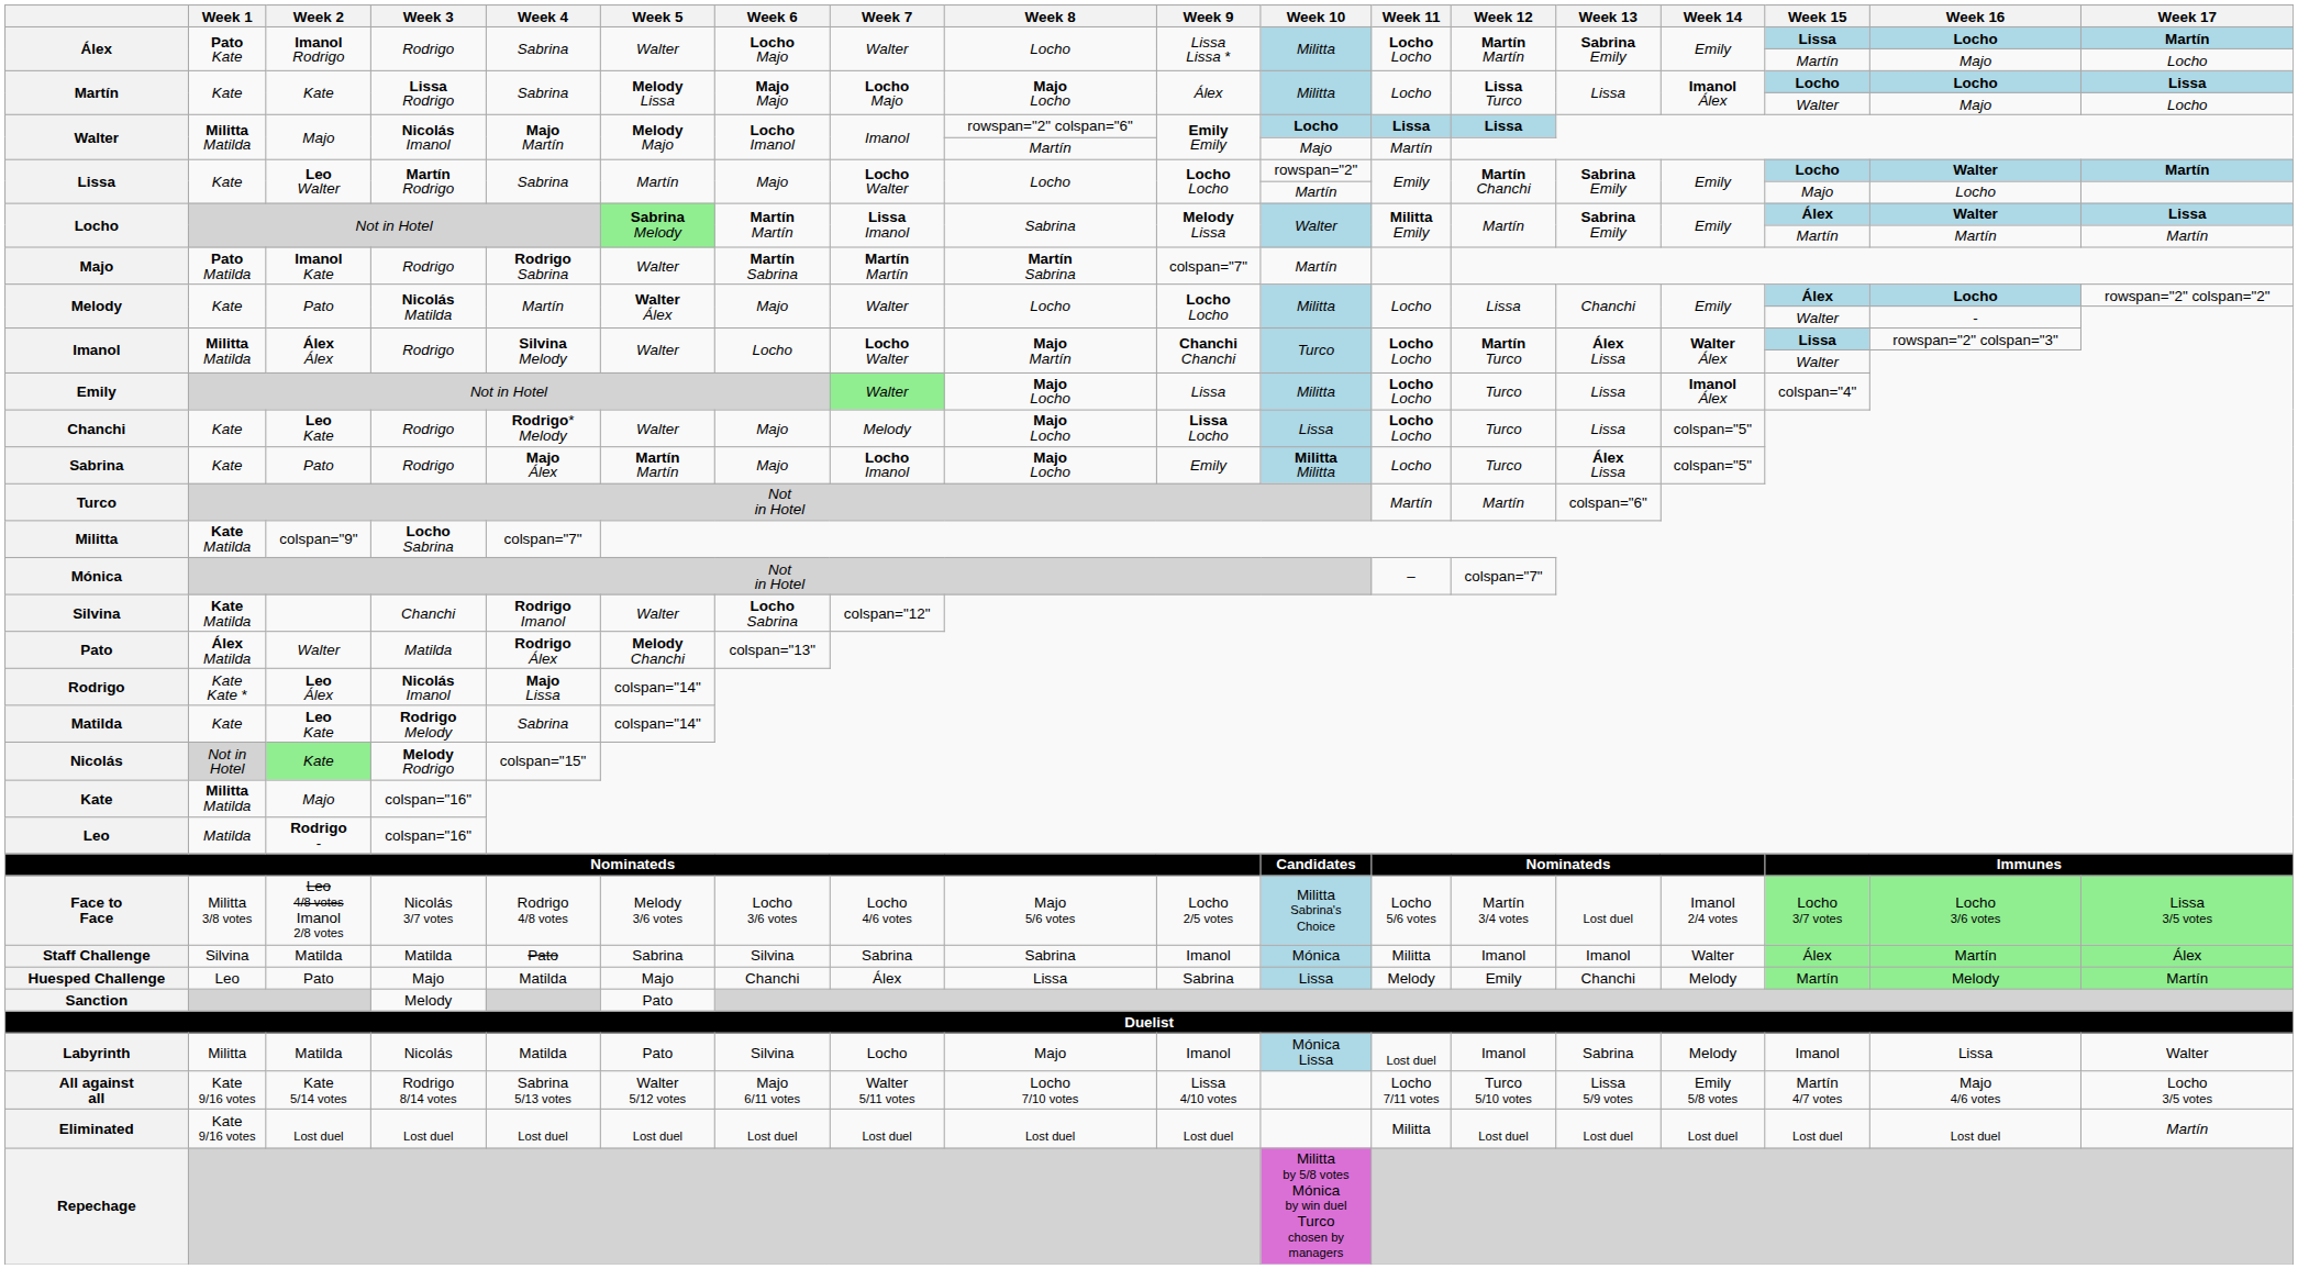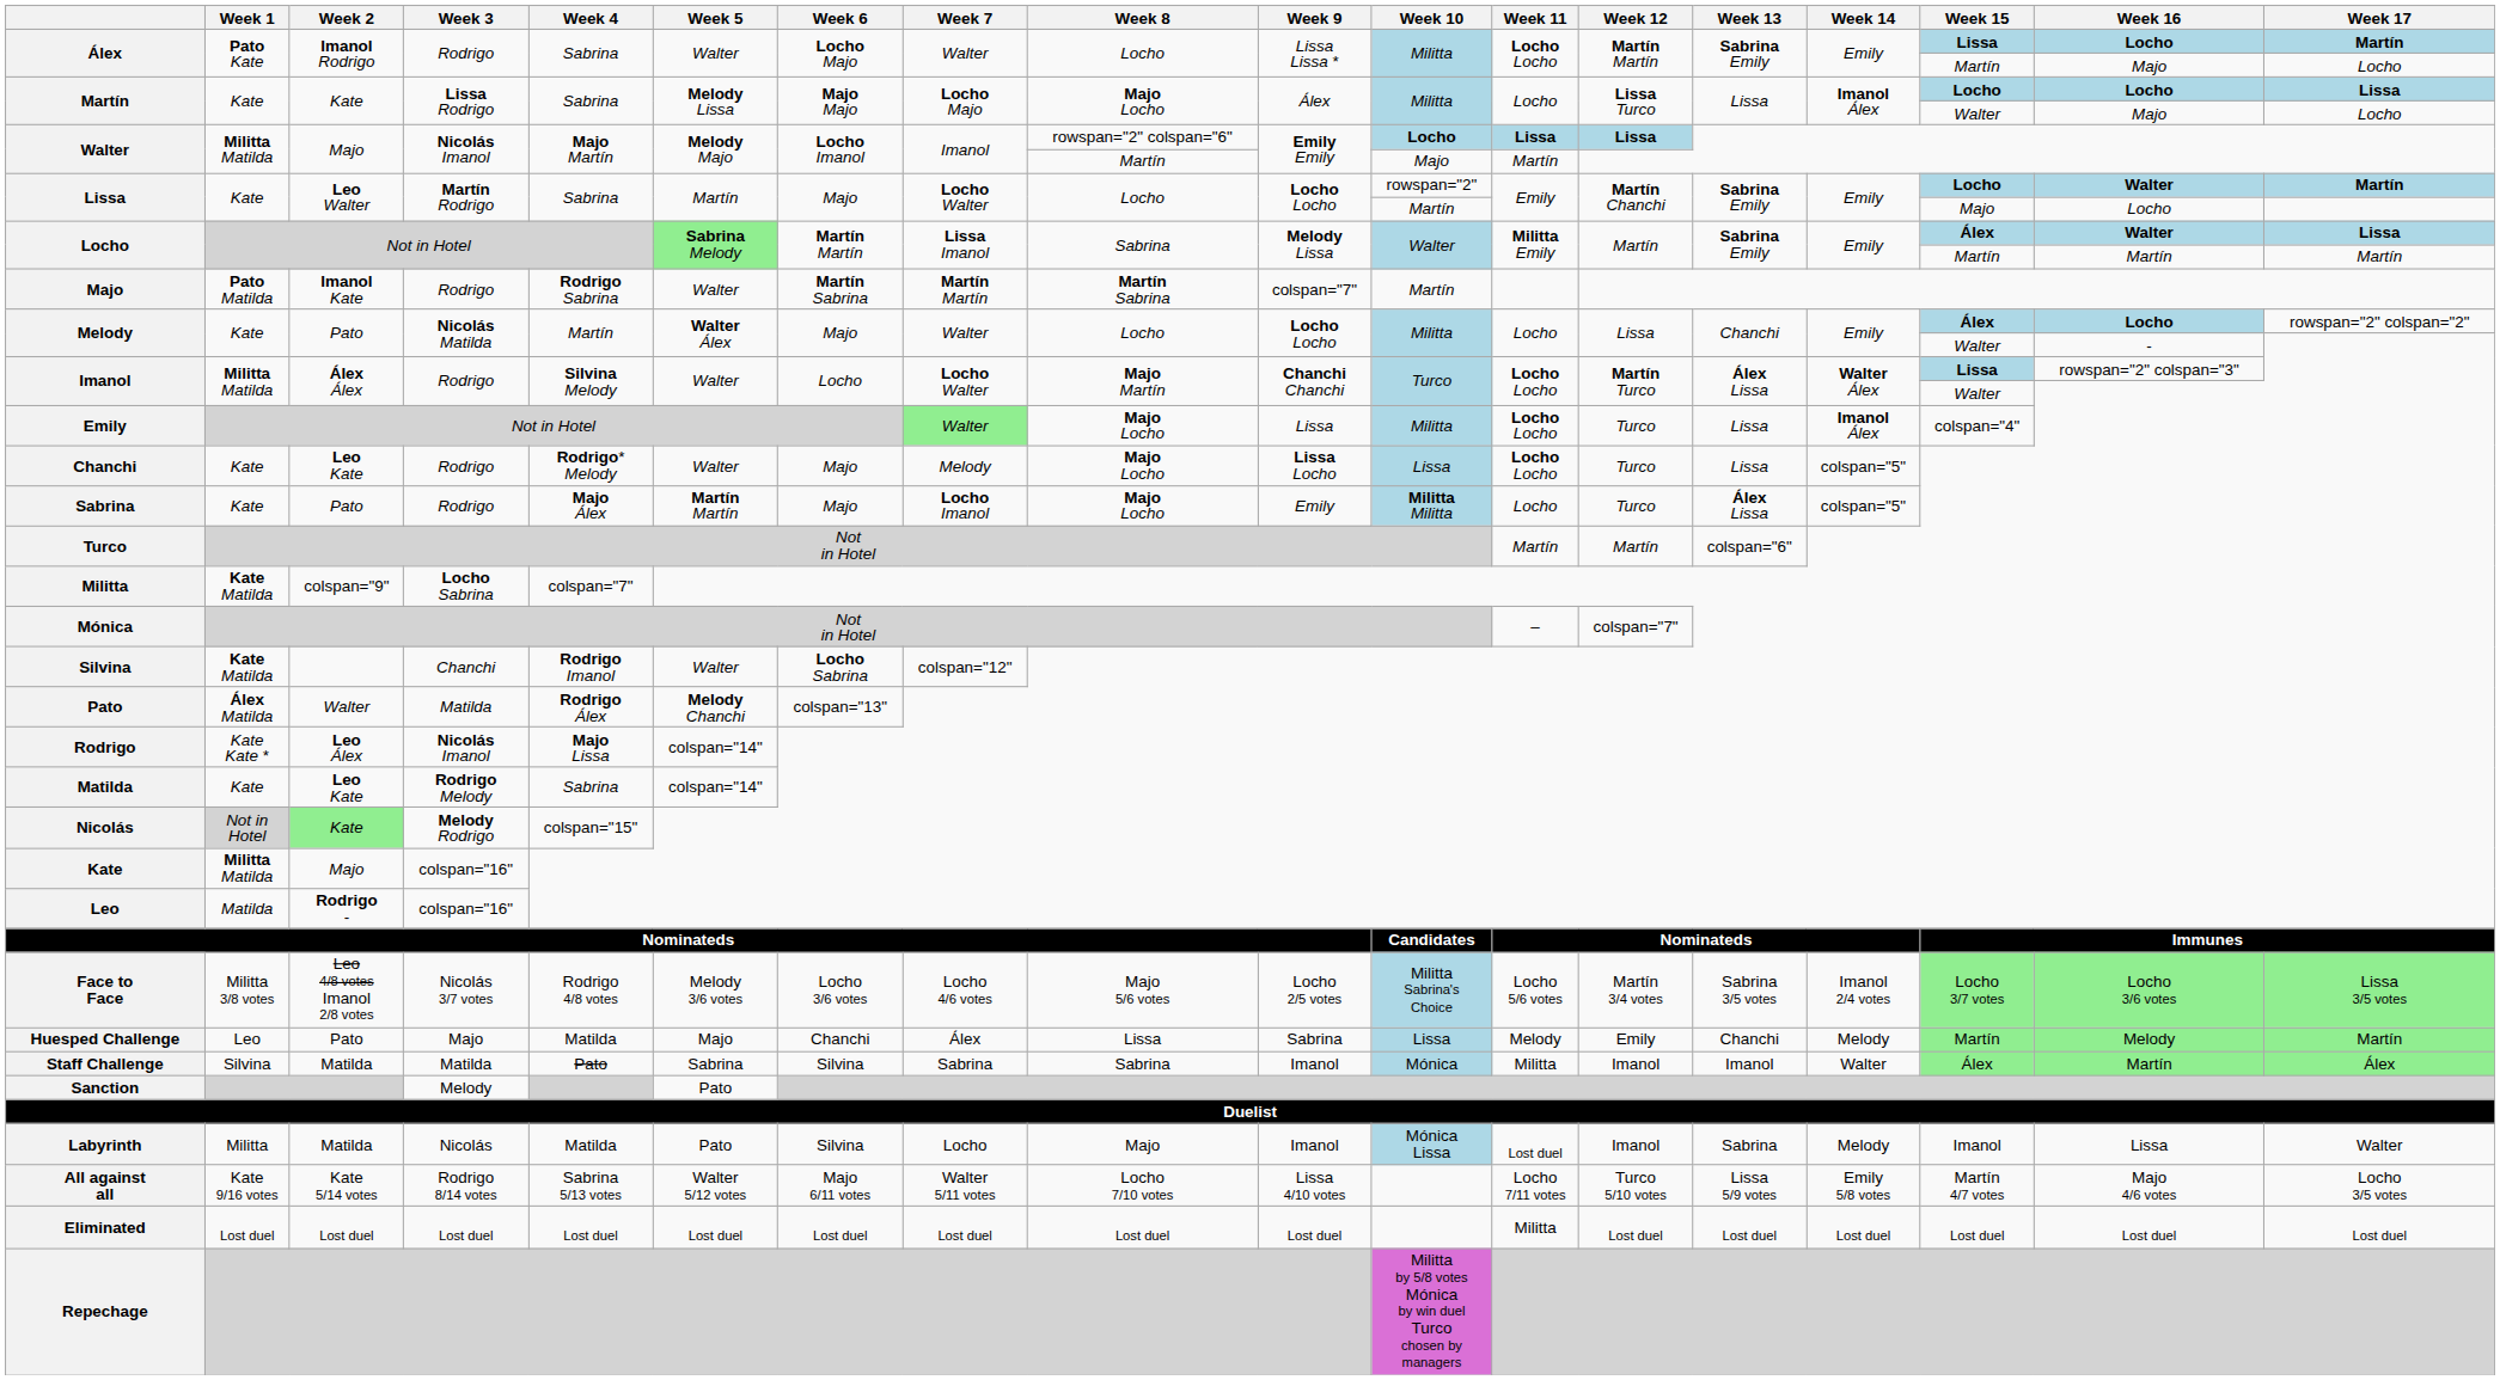Face to Face | Week 13: Lost duel -> Sabrina 3/5 votes
rows swapped: Staff Challenge <-> Huesped Challenge
Eliminated | Week 1: Kate 9/16 votes -> Lost duel
Eliminated | Week 17: Martín -> Lost duel
